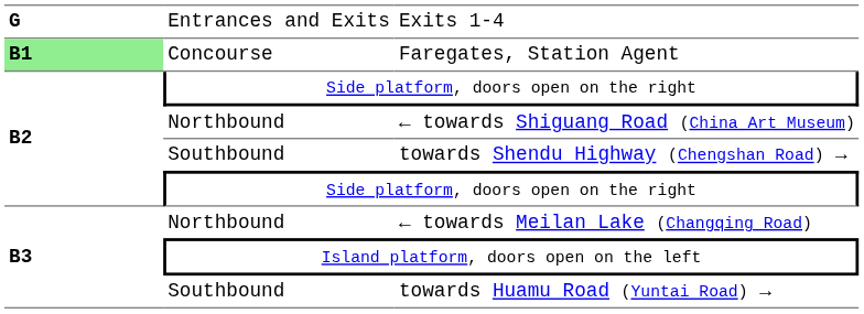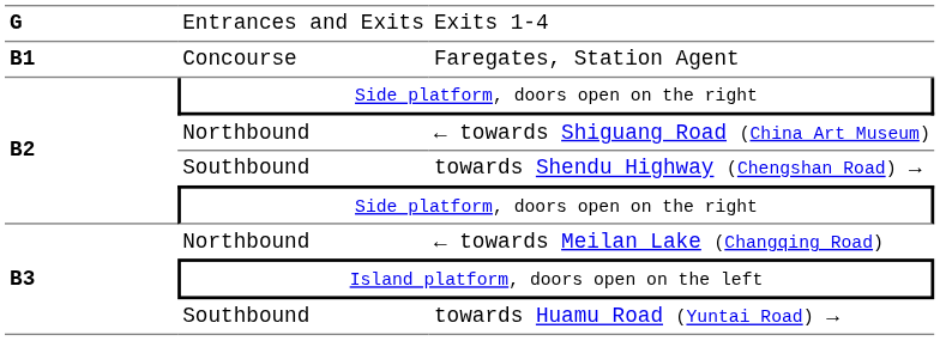Faregates, Station Agent | column 1: lightgreen background -> no background
